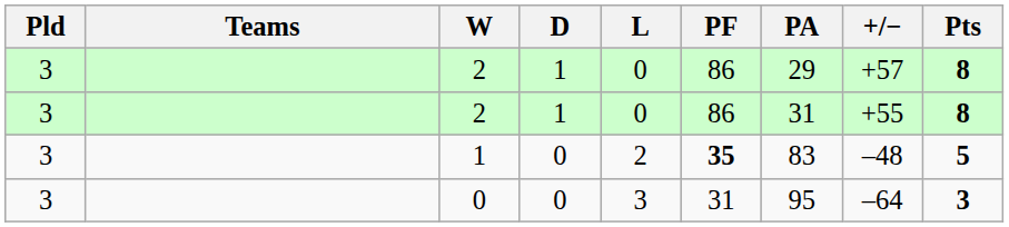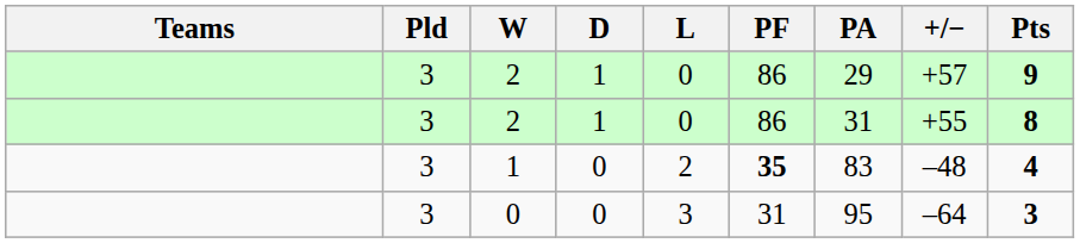columns swapped: Teams <-> Pld
row 2 | Pts: 8 -> 9
row 4 | Pts: 5 -> 4
